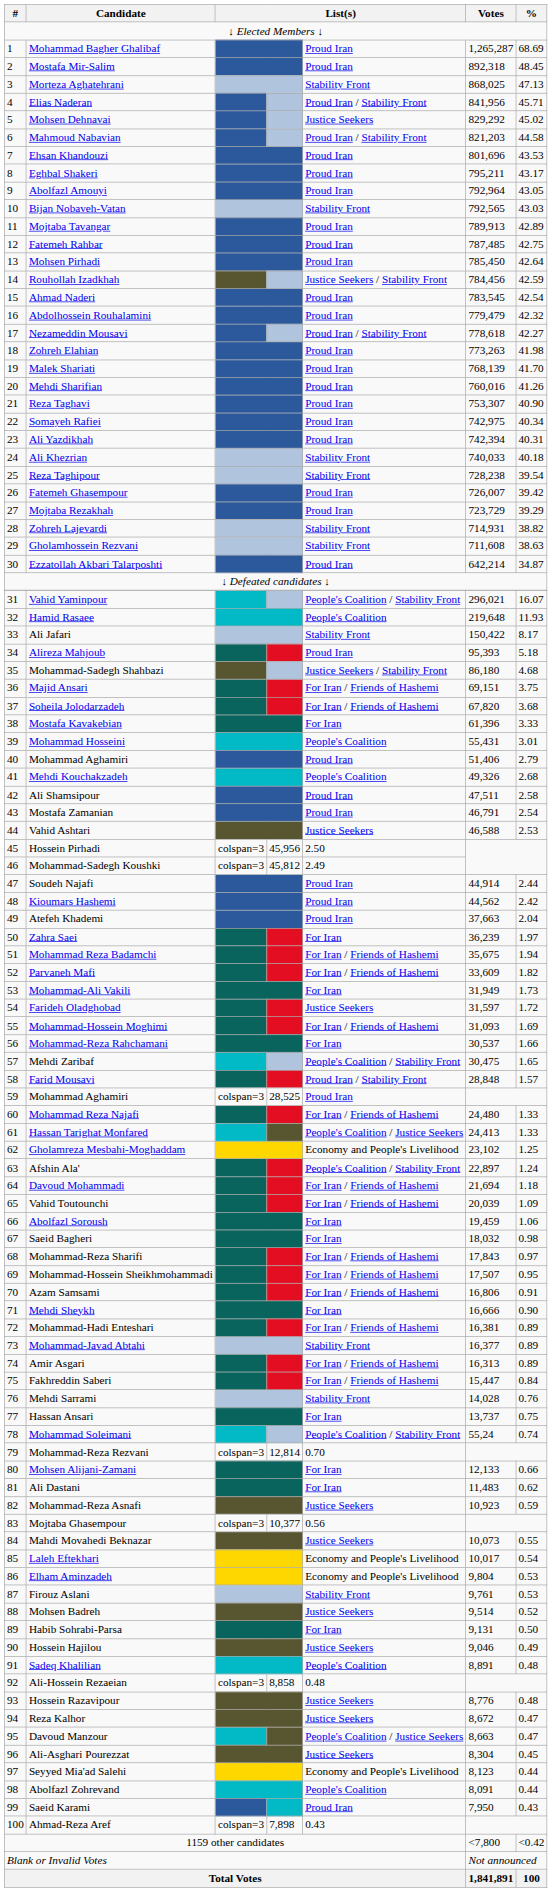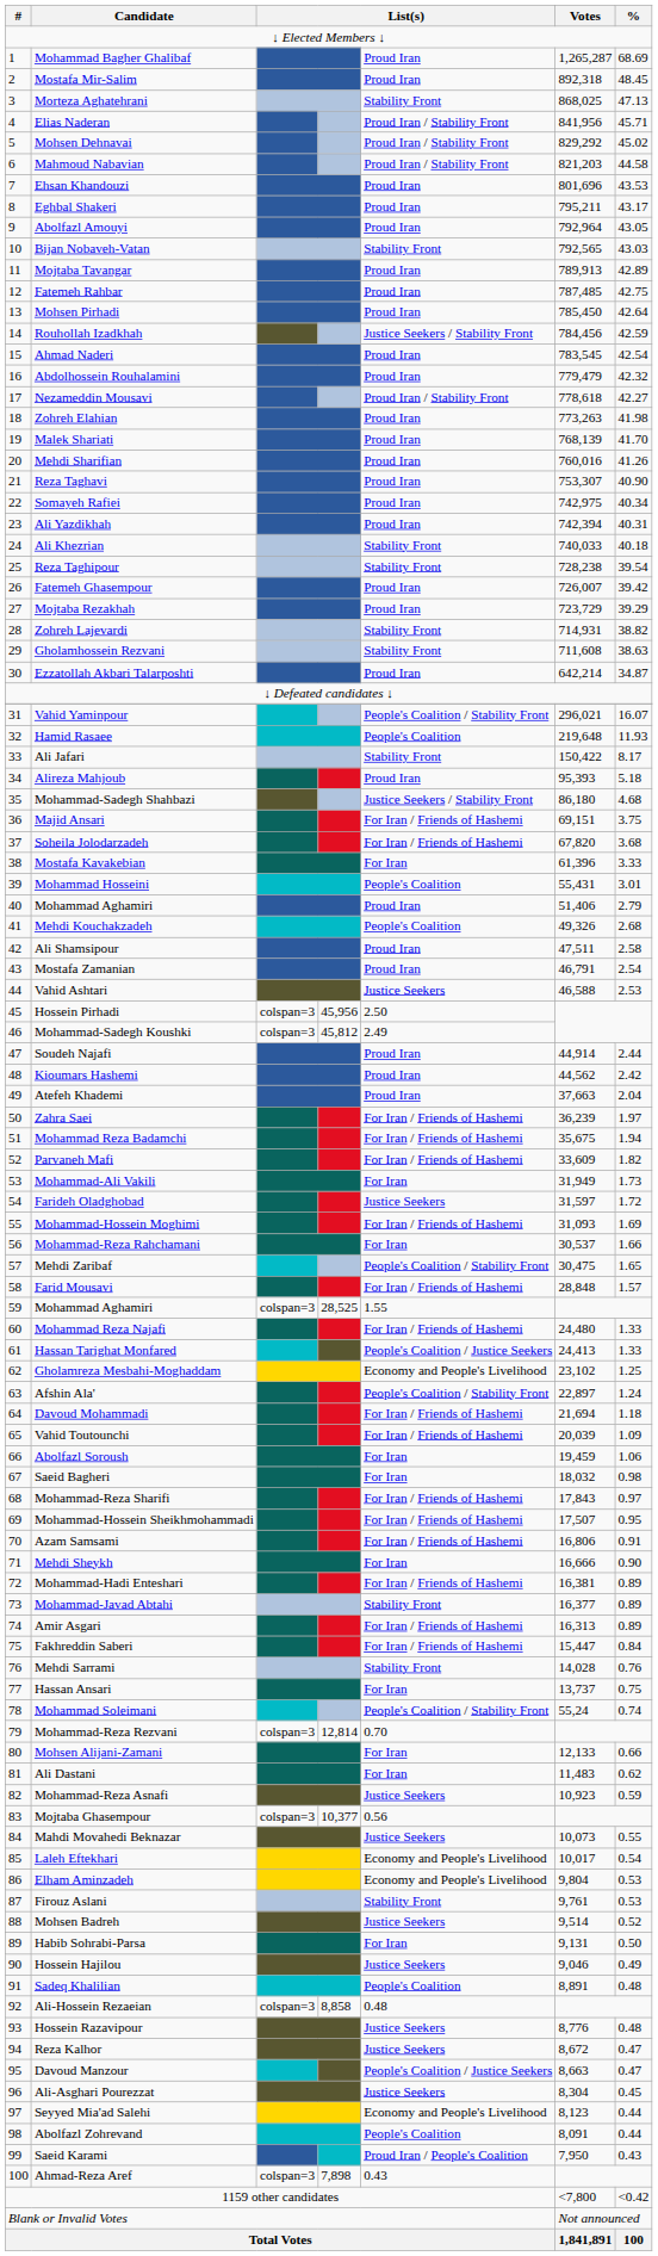Mohsen Dehnavai | column 5: Justice Seekers -> Proud Iran / Stability Front
Zahra Saei | column 5: For Iran -> For Iran / Friends of Hashemi
Farid Mousavi | column 5: Proud Iran / Stability Front -> For Iran / Friends of Hashemi
59 / Mohammad Aghamiri | column 5: Proud Iran -> 1.55
Saeid Karami | column 5: Proud Iran -> Proud Iran / People's Coalition
